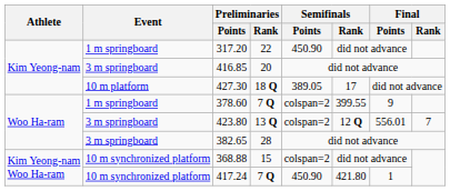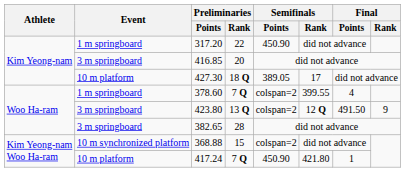378.60 | Final / Points: 9 -> 4
423.80 | Final / Points: 556.01 -> 491.50
423.80 | Final / Rank: 7 -> 9
417.24 | Event: 10 m synchronized platform -> 10 m platform
